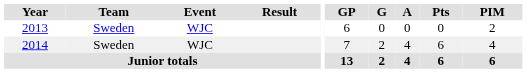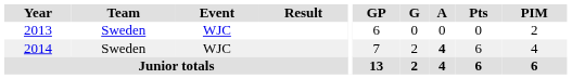2014 | A: normal -> bold
